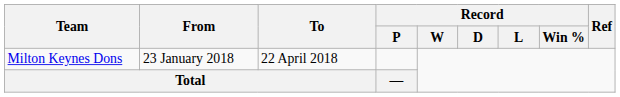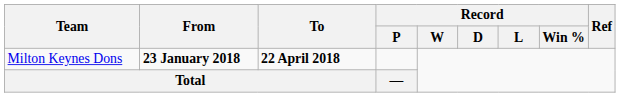Milton Keynes Dons | From: normal -> bold
Milton Keynes Dons | To: normal -> bold
